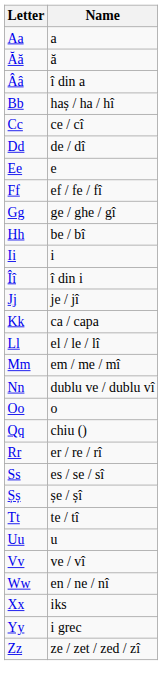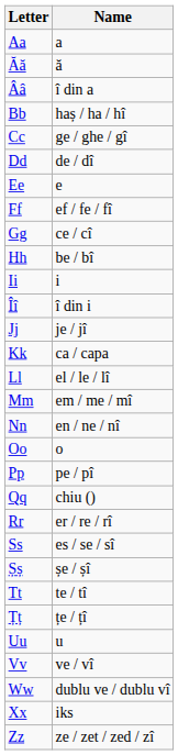Cc | Name: ce / cî -> ge / ghe / gî
Gg | Name: ge / ghe / gî -> ce / cî
Nn | Name: dublu ve / dublu vî -> en / ne / nî
+ row: Pp | pe / pî
+ row: Țț | țe / țî
Ww | Name: en / ne / nî -> dublu ve / dublu vî
- row: Yy | i grec
